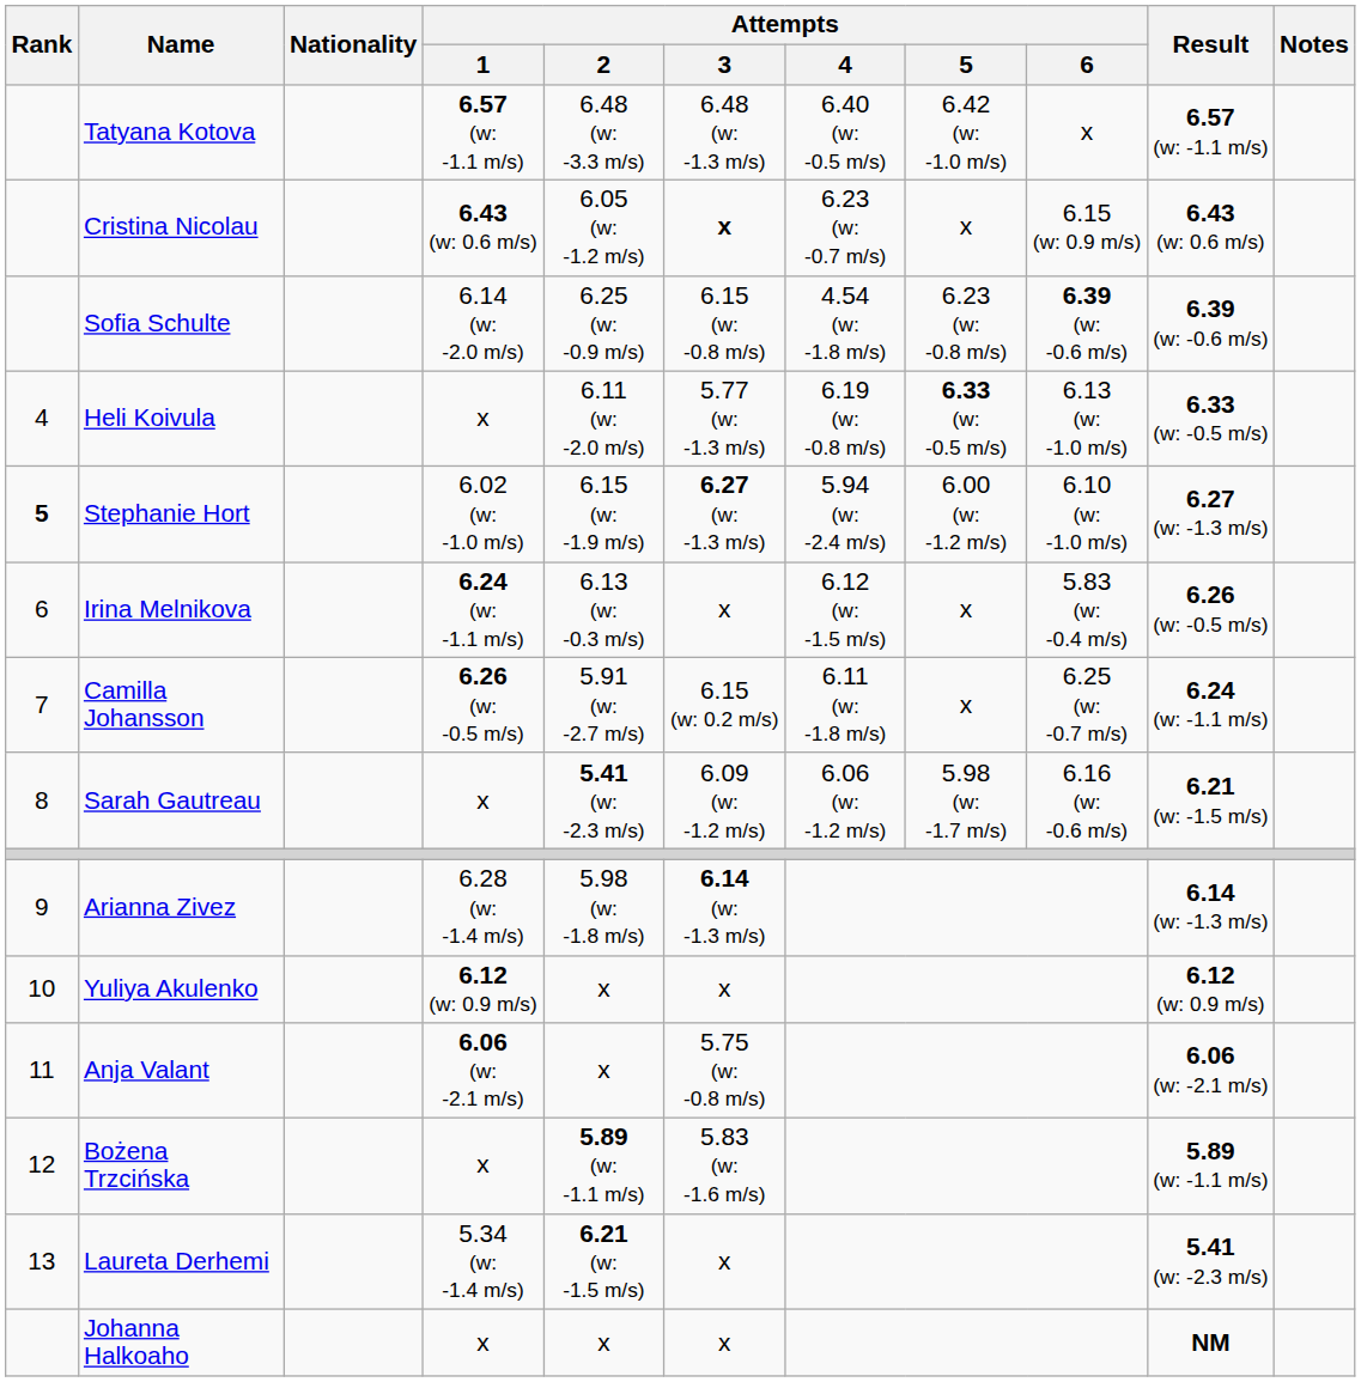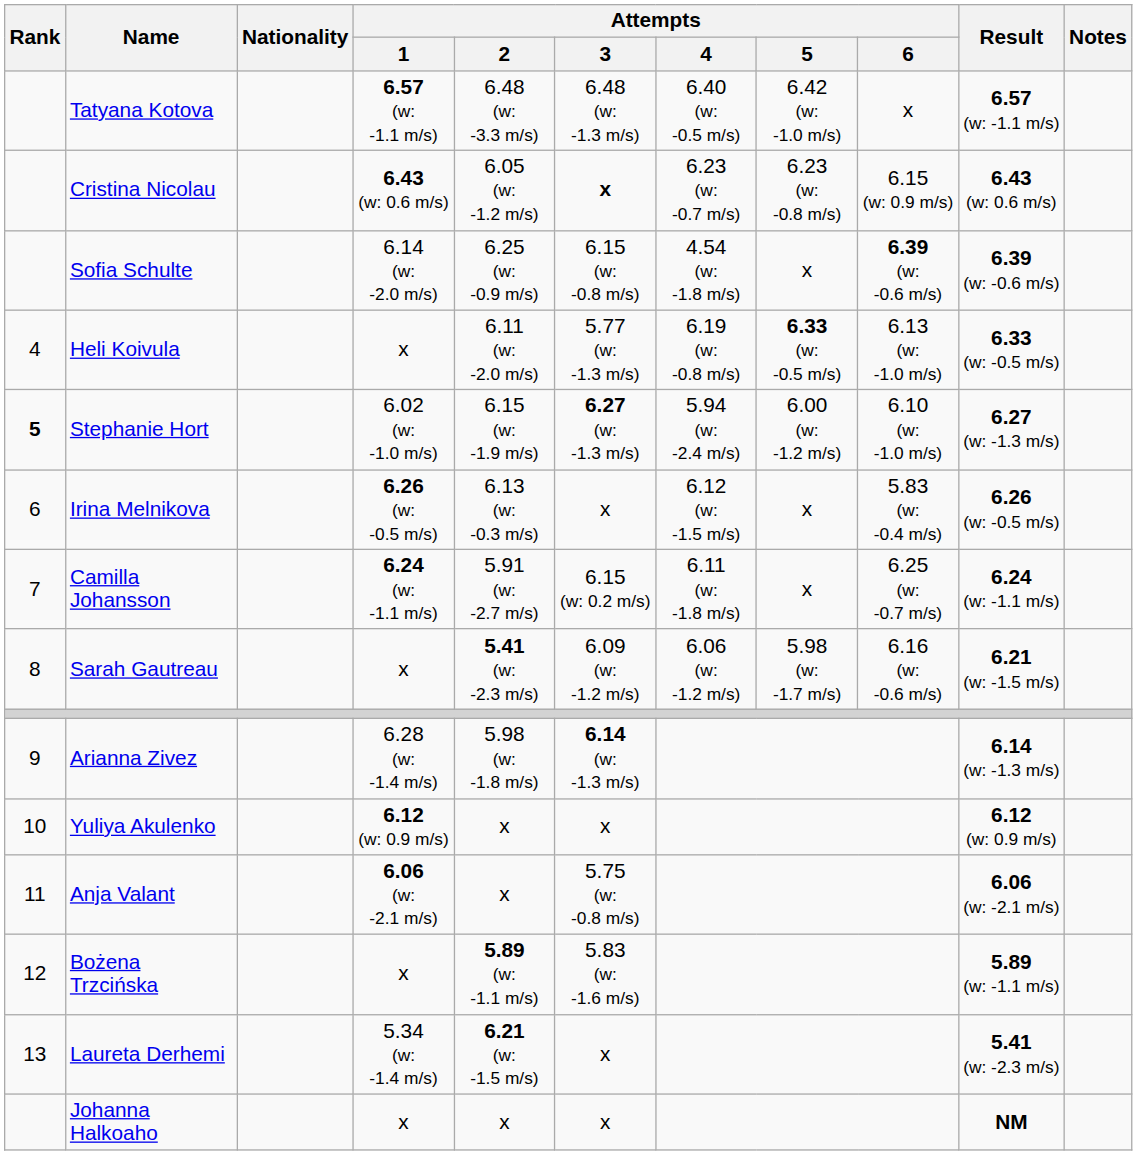Cristina Nicolau | Attempts / 5: x -> 6.23 (w: -0.8 m/s)
Sofia Schulte | Attempts / 5: 6.23 (w: -0.8 m/s) -> x
Irina Melnikova | Attempts / 1: 6.24 (w: -1.1 m/s) -> 6.26 (w: -0.5 m/s)
Camilla Johansson | Attempts / 1: 6.26 (w: -0.5 m/s) -> 6.24 (w: -1.1 m/s)
